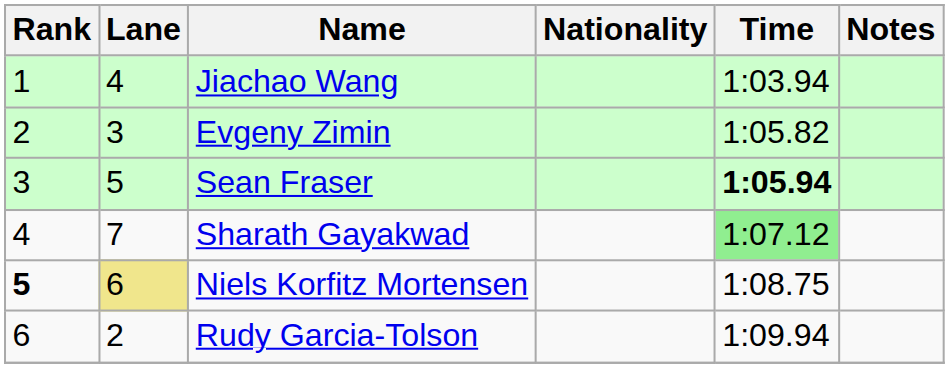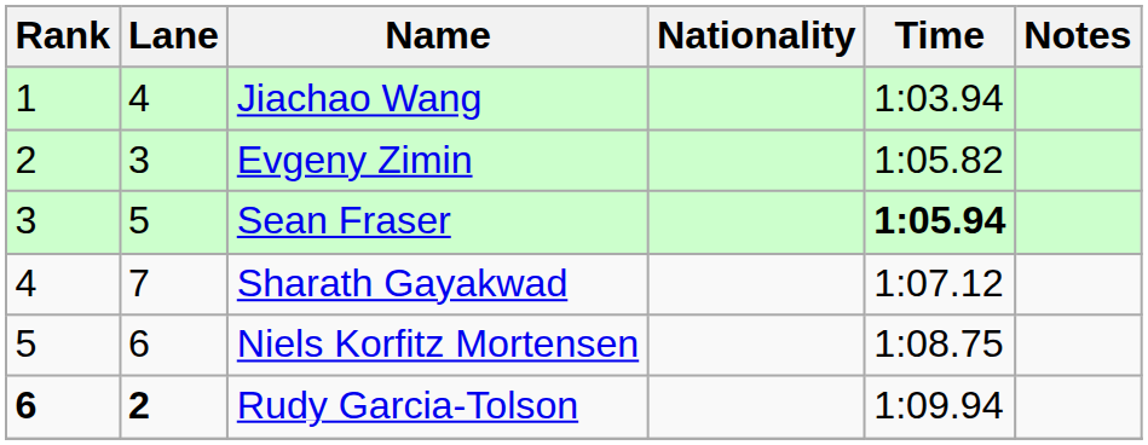Sharath Gayakwad | Time: lightgreen background -> no background
Niels Korfitz Mortensen | Rank: bold -> normal
Niels Korfitz Mortensen | Lane: khaki background -> no background
Rudy Garcia-Tolson | Rank: normal -> bold
Rudy Garcia-Tolson | Lane: normal -> bold
